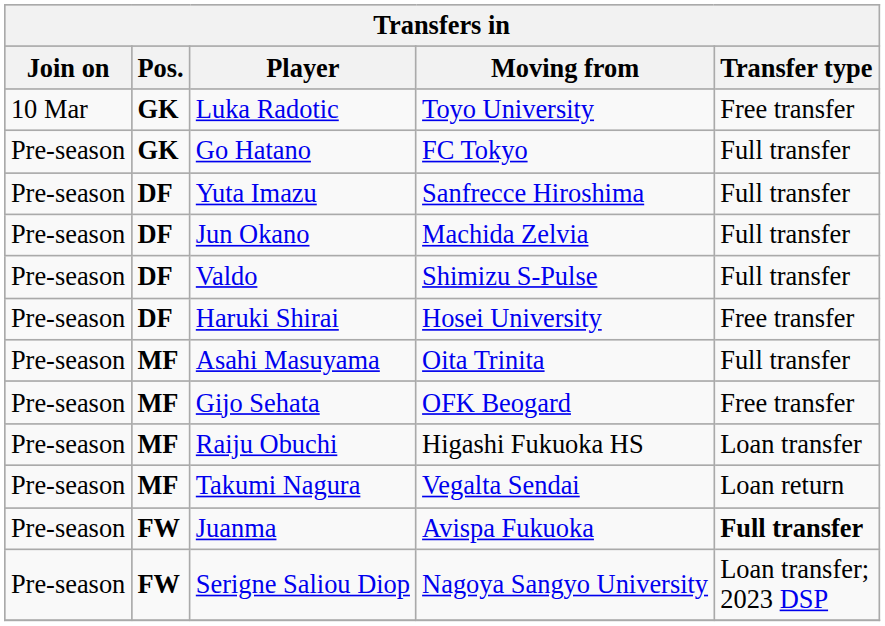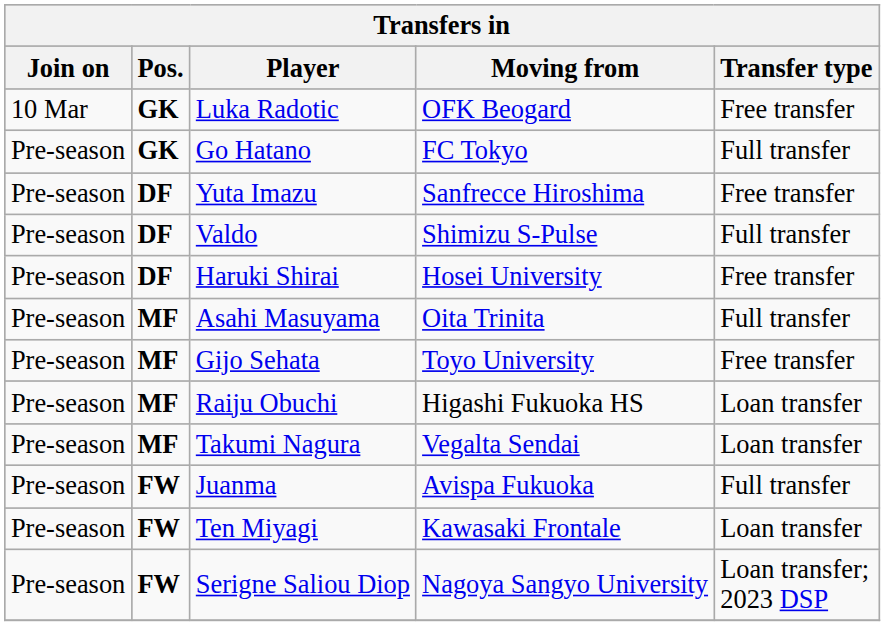Luka Radotic | Moving from: Toyo University -> OFK Beogard
Yuta Imazu | Transfer type: Full transfer -> Free transfer
- row: Pre-season | DF | Jun Okano | Machida Zelvia | Full transfer
Gijo Sehata | Moving from: OFK Beogard -> Toyo University
Takumi Nagura | Transfer type: Loan return -> Loan transfer
Juanma | Transfer type: bold -> normal
+ row: Pre-season | FW | Ten Miyagi | Kawasaki Frontale | Loan transfer
